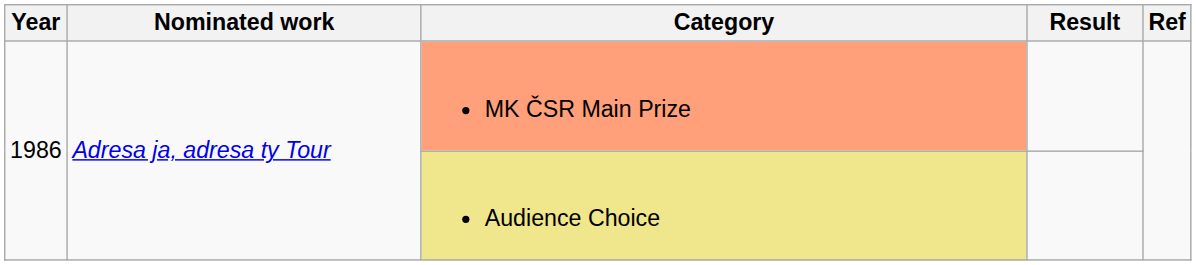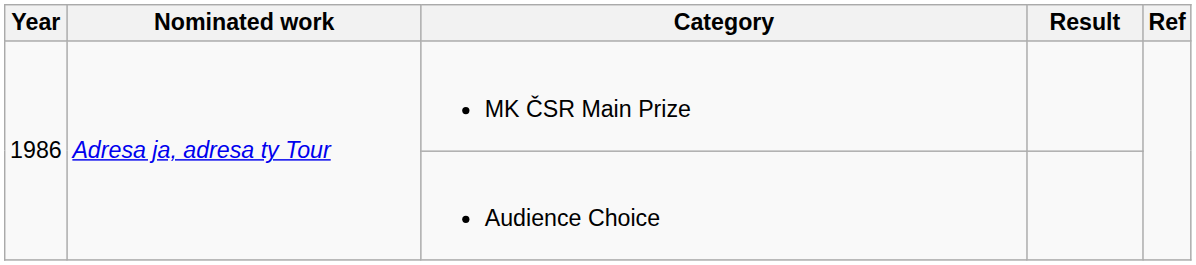MK ČSR Main Prize | Category: lightsalmon background -> no background
Audience Choice | Category: khaki background -> no background
